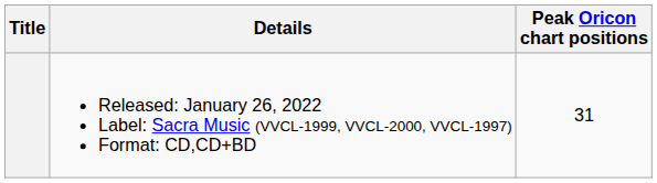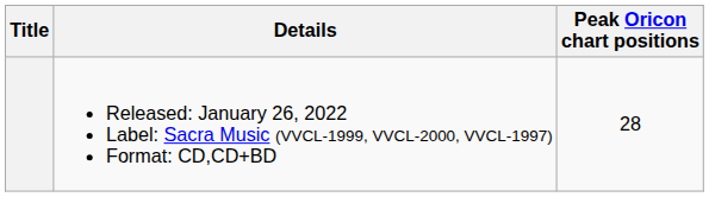row 2 | Peak Oricon chart positions: 31 -> 28
